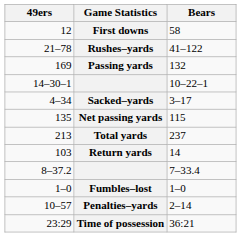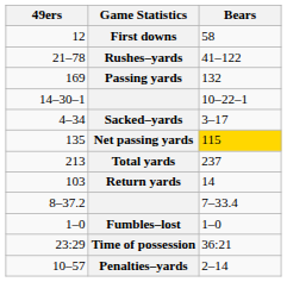Net passing yards | Bears: no background -> gold background
rows swapped: Penalties–yards <-> Time of possession
